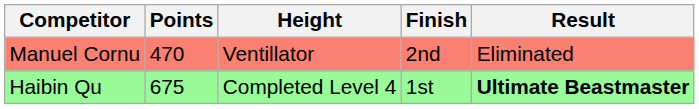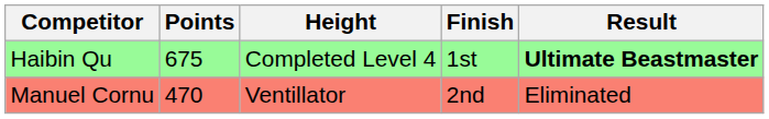rows swapped: Haibin Qu <-> Manuel Cornu
